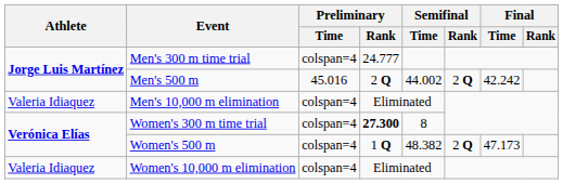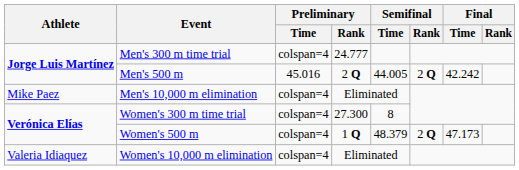Men's 500 m | Semifinal / Time: 44.002 -> 44.005
Men's 10,000 m elimination | Athlete: Valeria Idiaquez -> Mike Paez
Women's 300 m time trial | Preliminary / Rank: bold -> normal
Women's 500 m | Semifinal / Time: 48.382 -> 48.379
